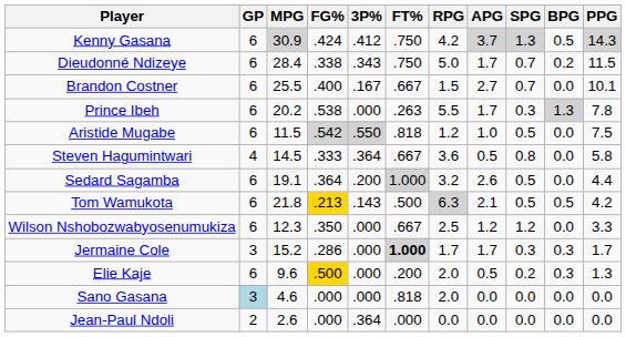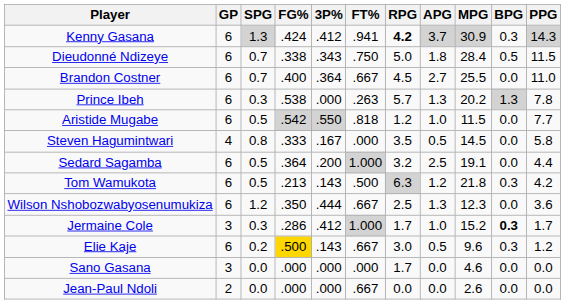columns swapped: MPG <-> SPG
Kenny Gasana | FT%: .750 -> .941
Kenny Gasana | RPG: normal -> bold
Kenny Gasana | BPG: 0.5 -> 0.3
Dieudonné Ndizeye | APG: 1.7 -> 1.8
Dieudonné Ndizeye | BPG: 0.2 -> 0.5
Brandon Costner | 3P%: .167 -> .364
Brandon Costner | RPG: 1.5 -> 4.5
Brandon Costner | PPG: 10.1 -> 11.0
Prince Ibeh | RPG: 5.5 -> 5.7
Prince Ibeh | APG: 1.7 -> 1.3
Aristide Mugabe | PPG: 7.5 -> 7.7
Steven Hagumintwari | 3P%: .364 -> .167
Steven Hagumintwari | FT%: .667 -> .000
Steven Hagumintwari | RPG: 3.6 -> 3.5
Sedard Sagamba | APG: 2.6 -> 2.5
Tom Wamukota | FG%: gold background -> no background
Tom Wamukota | APG: 2.1 -> 1.2
Tom Wamukota | BPG: 0.5 -> 0.3
Wilson Nshobozwabyosenumukiza | 3P%: .000 -> .444
Wilson Nshobozwabyosenumukiza | APG: 1.2 -> 1.3
Wilson Nshobozwabyosenumukiza | PPG: 3.3 -> 3.6
Jermaine Cole | 3P%: .000 -> .412
Jermaine Cole | FT%: bold -> normal
Jermaine Cole | APG: 1.7 -> 1.0
Jermaine Cole | BPG: normal -> bold
Elie Kaje | 3P%: .000 -> .143
Elie Kaje | FT%: .200 -> .667
Elie Kaje | RPG: 2.0 -> 3.0
Elie Kaje | PPG: 1.3 -> 1.2
Sano Gasana | GP: lightblue background -> no background
Sano Gasana | FT%: .818 -> .000
Sano Gasana | RPG: 2.0 -> 1.7
Jean-Paul Ndoli | 3P%: .364 -> .000
Jean-Paul Ndoli | FT%: .000 -> .667
